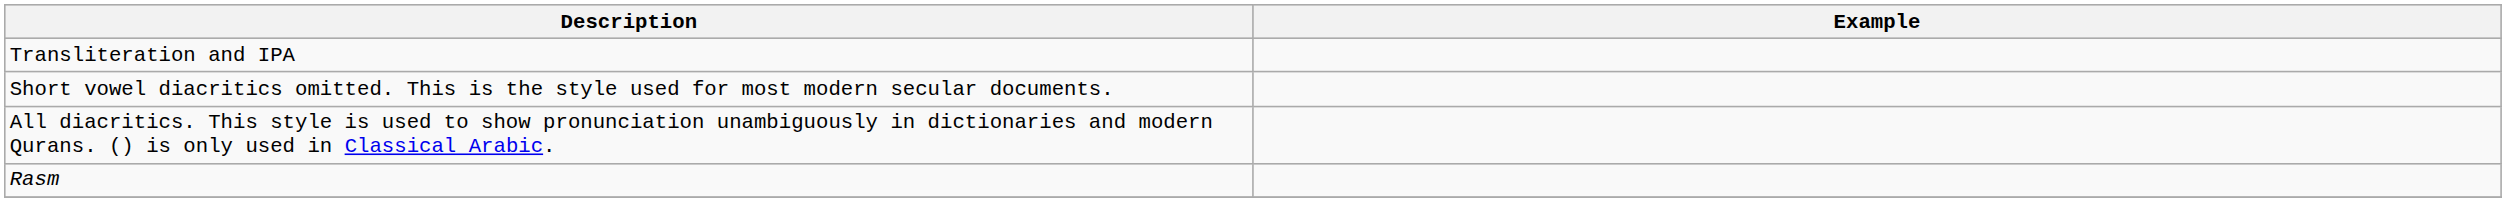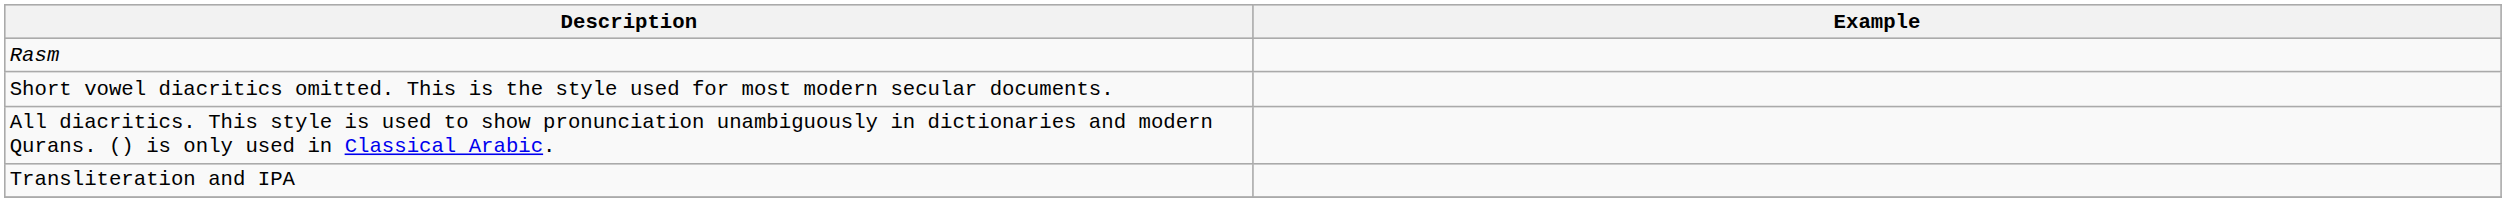rows swapped: Rasm <-> Transliteration and IPA
